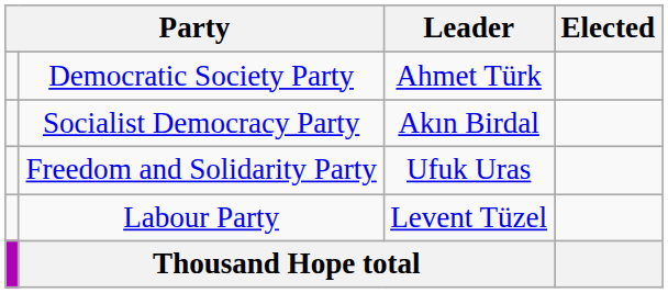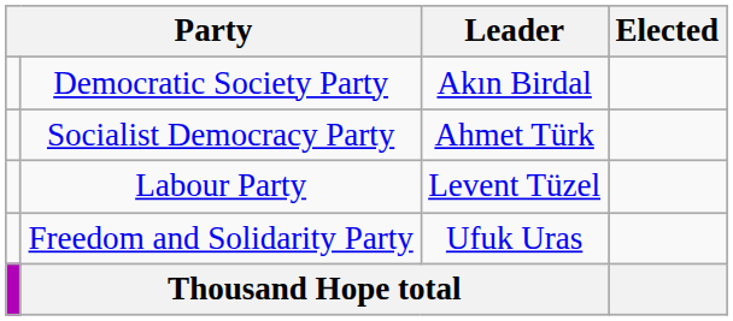Democratic Society Party | Leader: Ahmet Türk -> Akın Birdal
Socialist Democracy Party | Leader: Akın Birdal -> Ahmet Türk
rows swapped: Freedom and Solidarity Party <-> Labour Party
